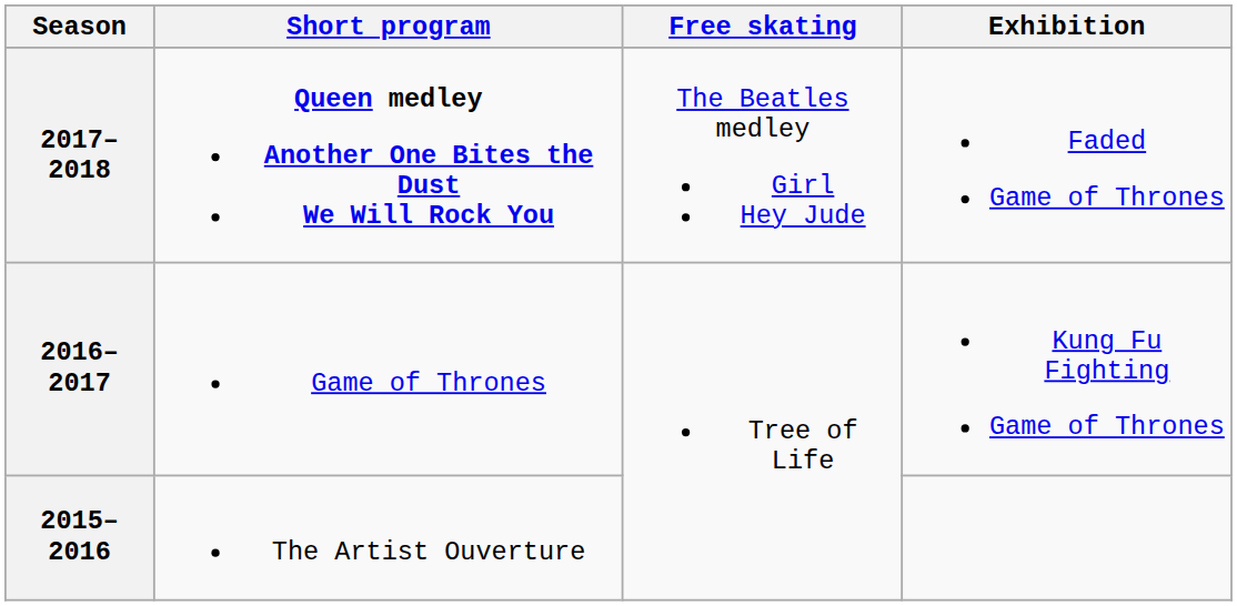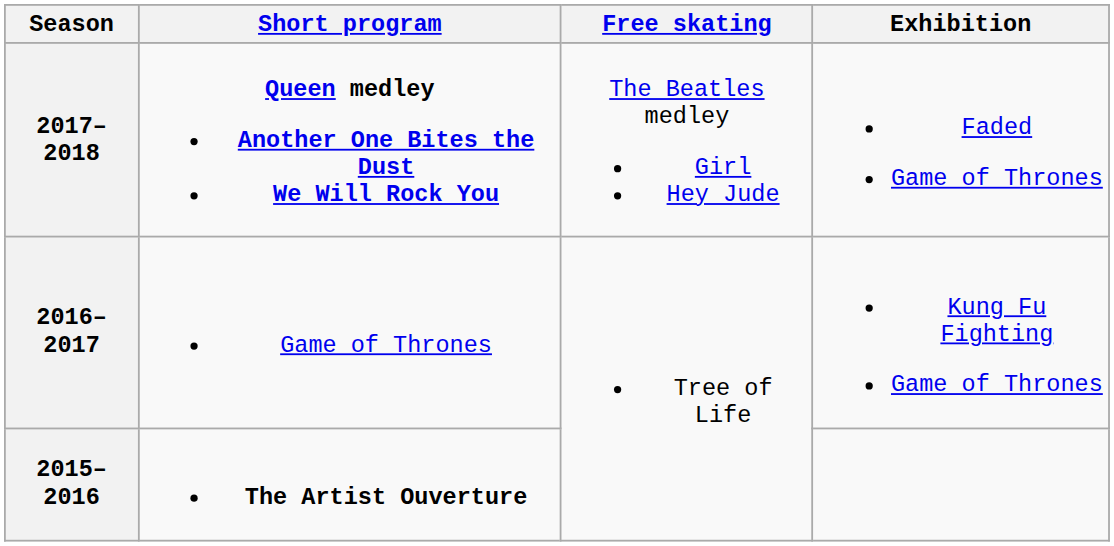2015–2016 | Short program: normal -> bold
